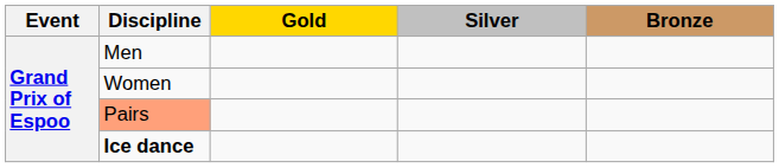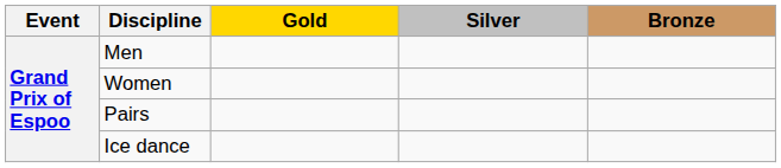Pairs | Discipline: lightsalmon background -> no background
Ice dance | Discipline: bold -> normal
